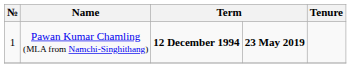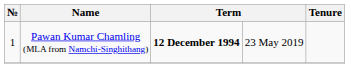Pawan Kumar Chamling (MLA from Namchi-Singhithang) | column 4: bold -> normal
